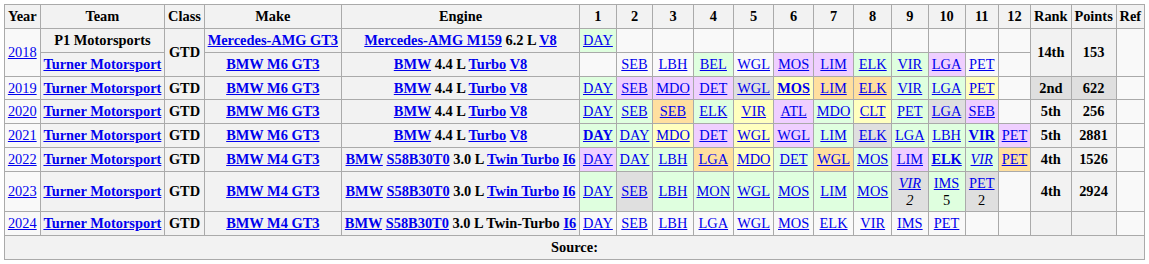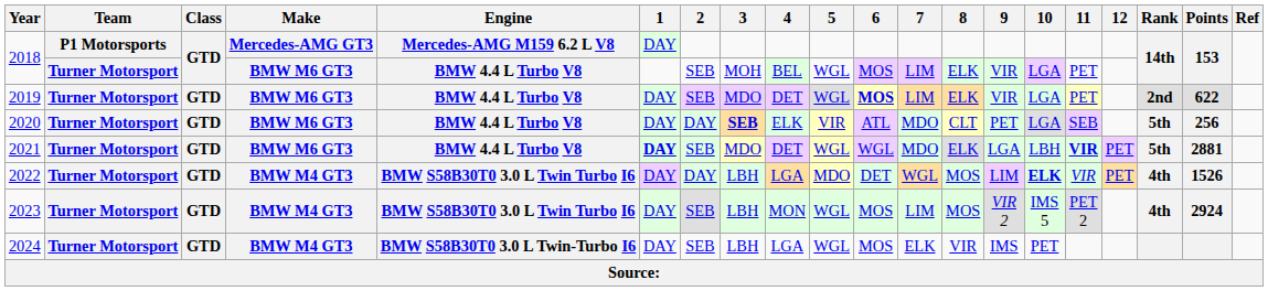2018 / BMW M6 GT3 | 3: LBH -> MOH
2020 | 2: SEB -> DAY
2020 | 3: normal -> bold
2021 | 2: DAY -> SEB
2021 | 7: LIM -> MDO
